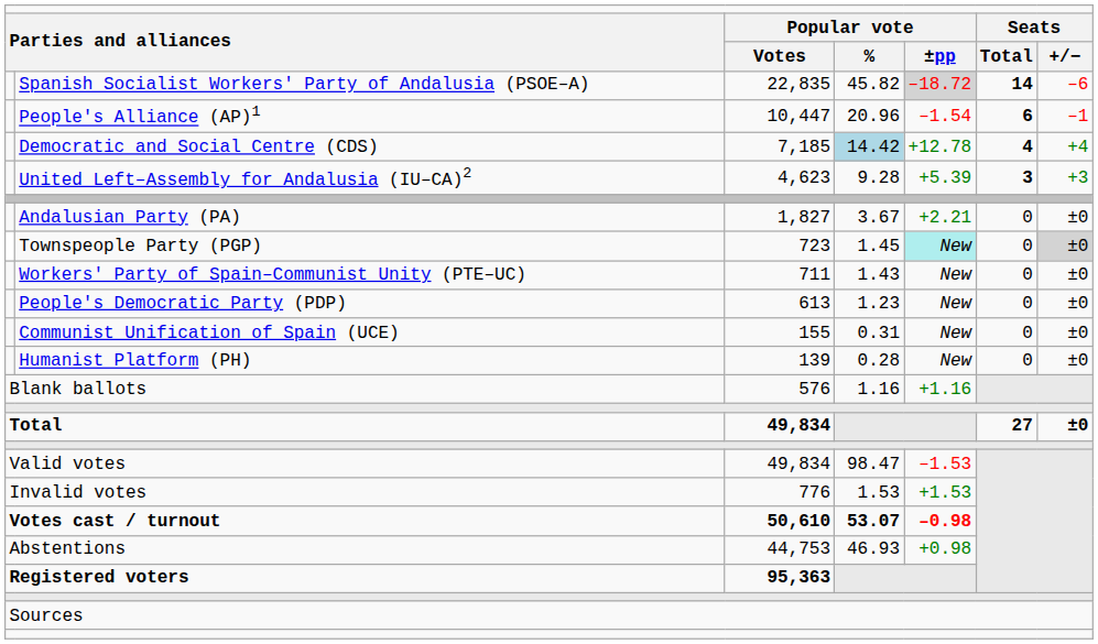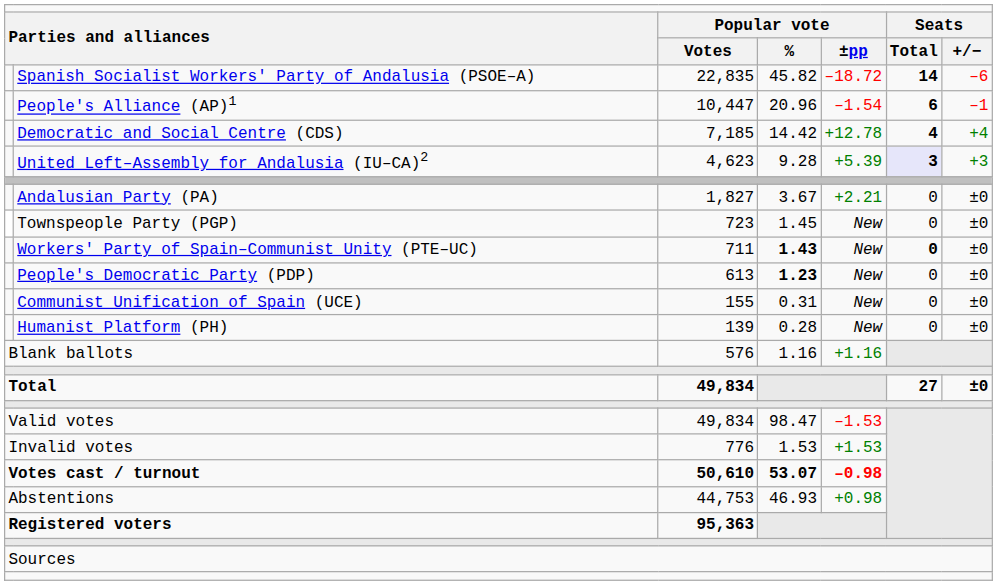Spanish Socialist Workers' Party of Andalusia (PSOE–A) | column 5: lightgrey background -> no background
Democratic and Social Centre (CDS) | column 4: lightblue background -> no background
United Left–Assembly for Andalusia (IU–CA)2 | column 6: no background -> lavender background
Townspeople Party (PGP) | column 5: paleturquoise background -> no background
Townspeople Party (PGP) | column 7: lightgrey background -> no background
Workers' Party of Spain–Communist Unity (PTE–UC) | column 4: normal -> bold
Workers' Party of Spain–Communist Unity (PTE–UC) | column 6: normal -> bold
People's Democratic Party (PDP) | column 4: normal -> bold
